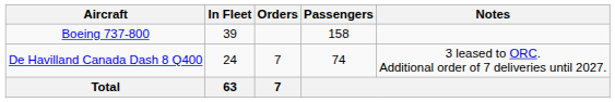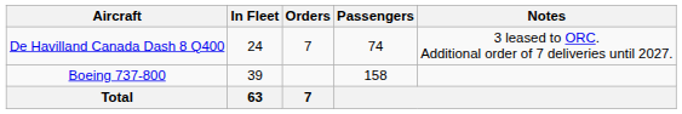rows swapped: De Havilland Canada Dash 8 Q400 <-> Boeing 737-800
